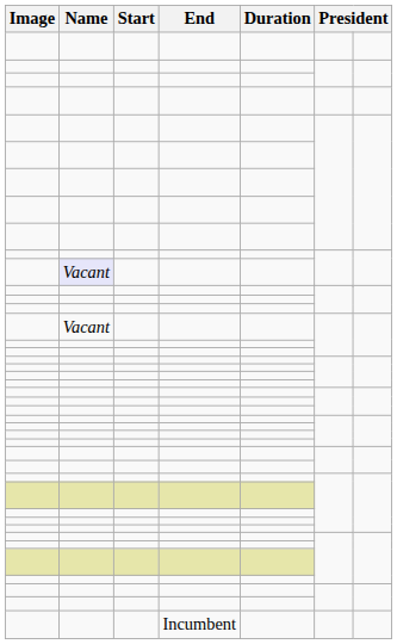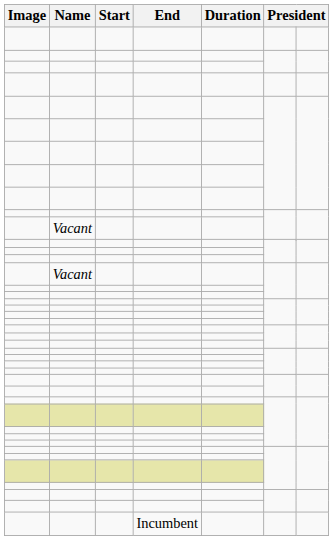row 12 | Name: lavender background -> no background
